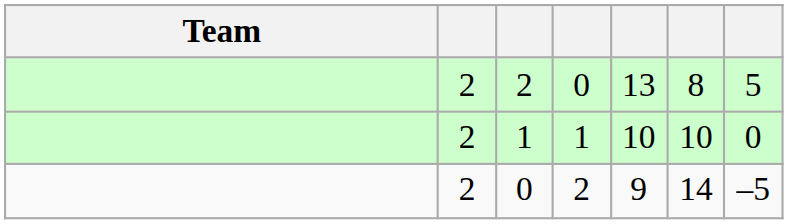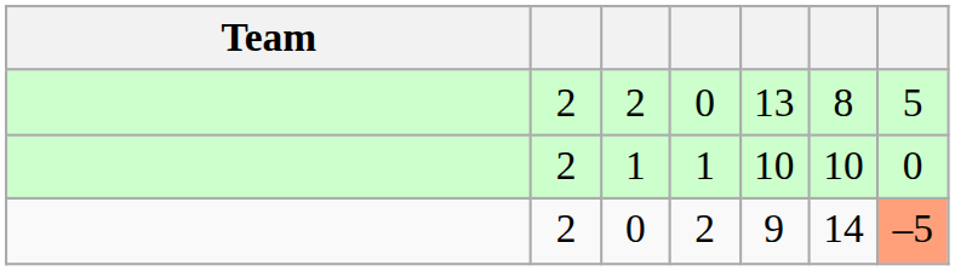row 4 | column 7: no background -> lightsalmon background
